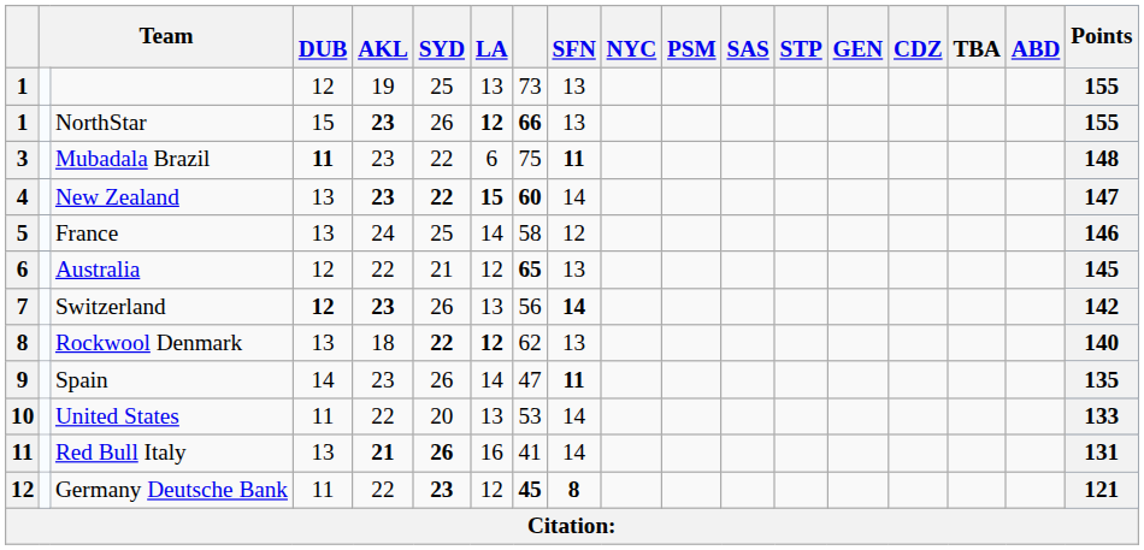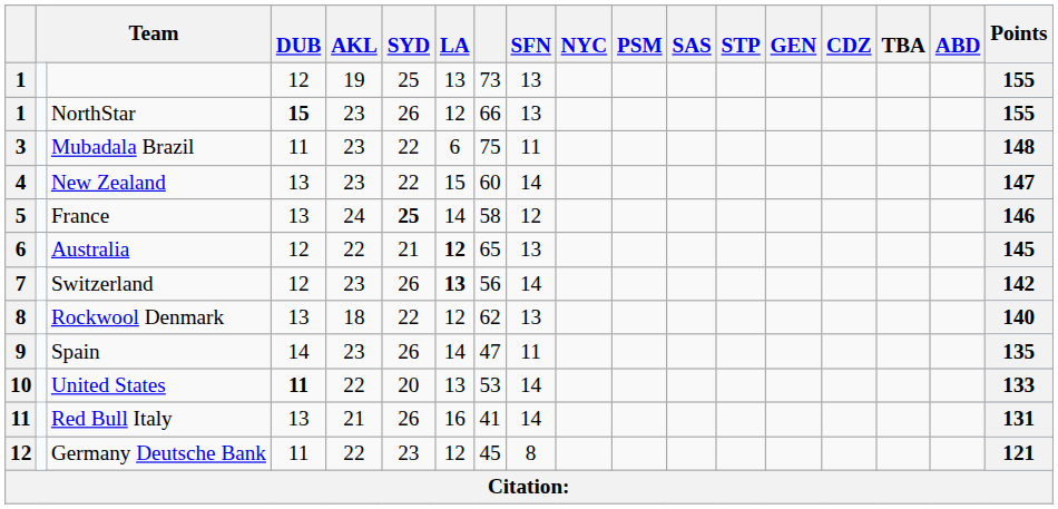NorthStar | DUB: normal -> bold
NorthStar | AKL: bold -> normal
NorthStar | LA: bold -> normal
NorthStar | column 8: bold -> normal
Mubadala Brazil | DUB: bold -> normal
Mubadala Brazil | SFN: bold -> normal
New Zealand | AKL: bold -> normal
New Zealand | SYD: bold -> normal
New Zealand | LA: bold -> normal
New Zealand | column 8: bold -> normal
France | SYD: normal -> bold
Australia | LA: normal -> bold
Australia | column 8: bold -> normal
Switzerland | DUB: bold -> normal
Switzerland | AKL: bold -> normal
Switzerland | LA: normal -> bold
Switzerland | SFN: bold -> normal
Rockwool Denmark | SYD: bold -> normal
Rockwool Denmark | LA: bold -> normal
Spain | SFN: bold -> normal
United States | DUB: normal -> bold
Red Bull Italy | AKL: bold -> normal
Red Bull Italy | SYD: bold -> normal
Germany Deutsche Bank | SYD: bold -> normal
Germany Deutsche Bank | column 8: bold -> normal
Germany Deutsche Bank | SFN: bold -> normal
